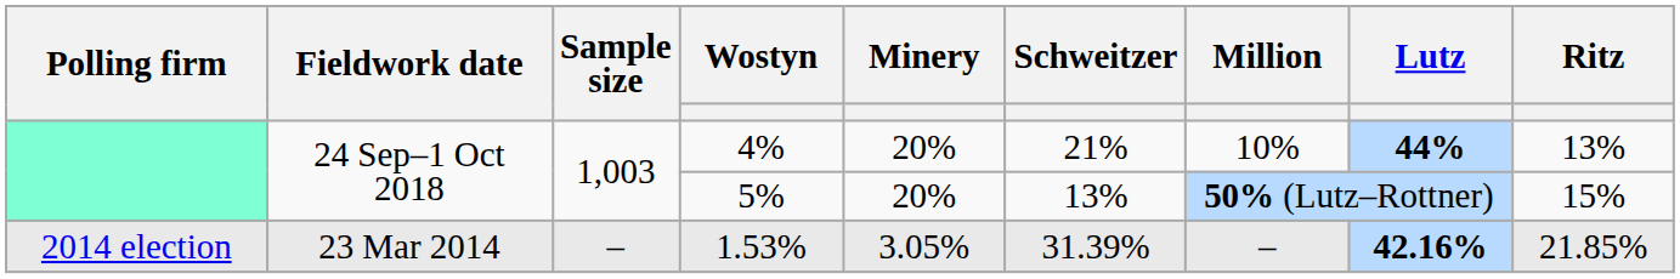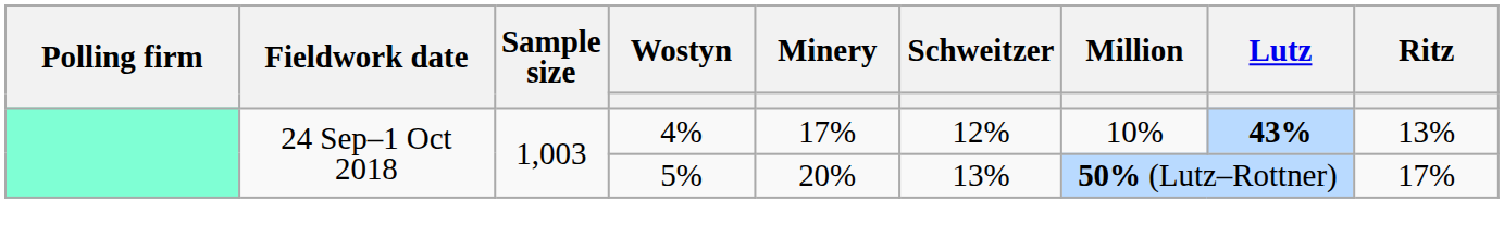4% | Minery: 20% -> 17%
4% | Schweitzer: 21% -> 12%
4% | Lutz: 44% -> 43%
5% | Ritz: 15% -> 17%
- row: 2014 election | 23 Mar 2014 | – | 1.53% | 3.05% | 31.39% | – | 42.16% | 21.85%
